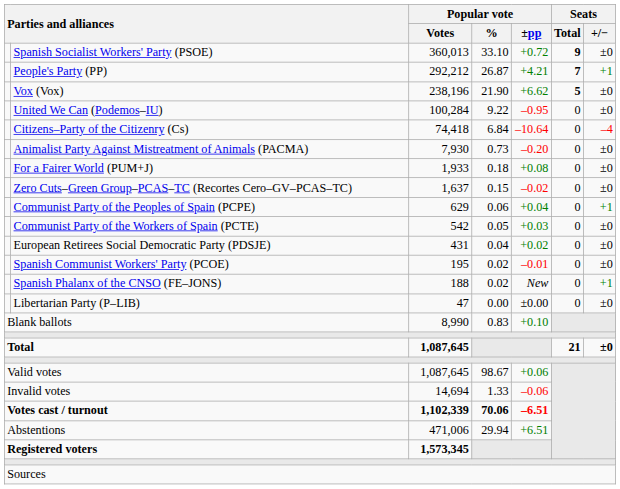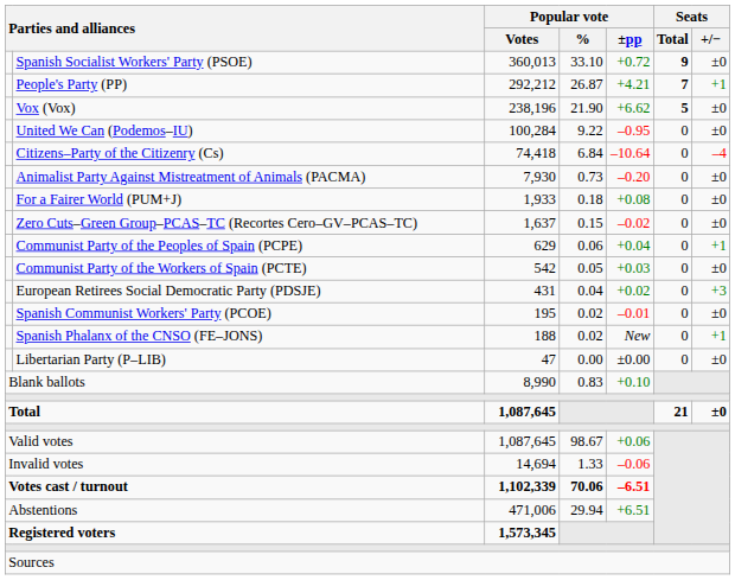European Retirees Social Democratic Party (PDSJE) | Seats / +/−: ±0 -> +3
